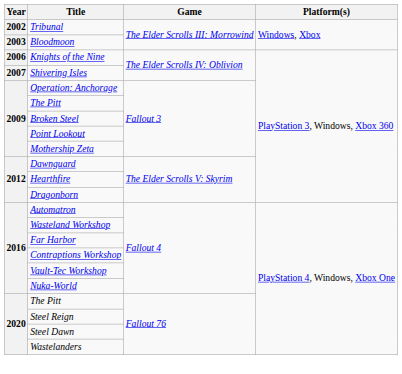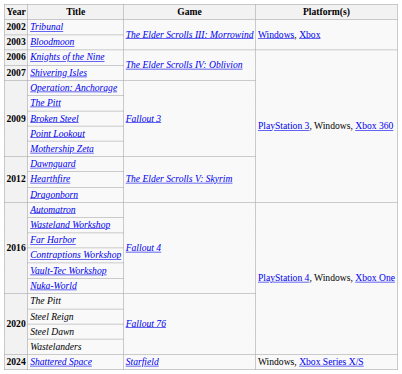+ row: 2024 | Shattered Space | Starfield | Windows, Xbox Series X/S
